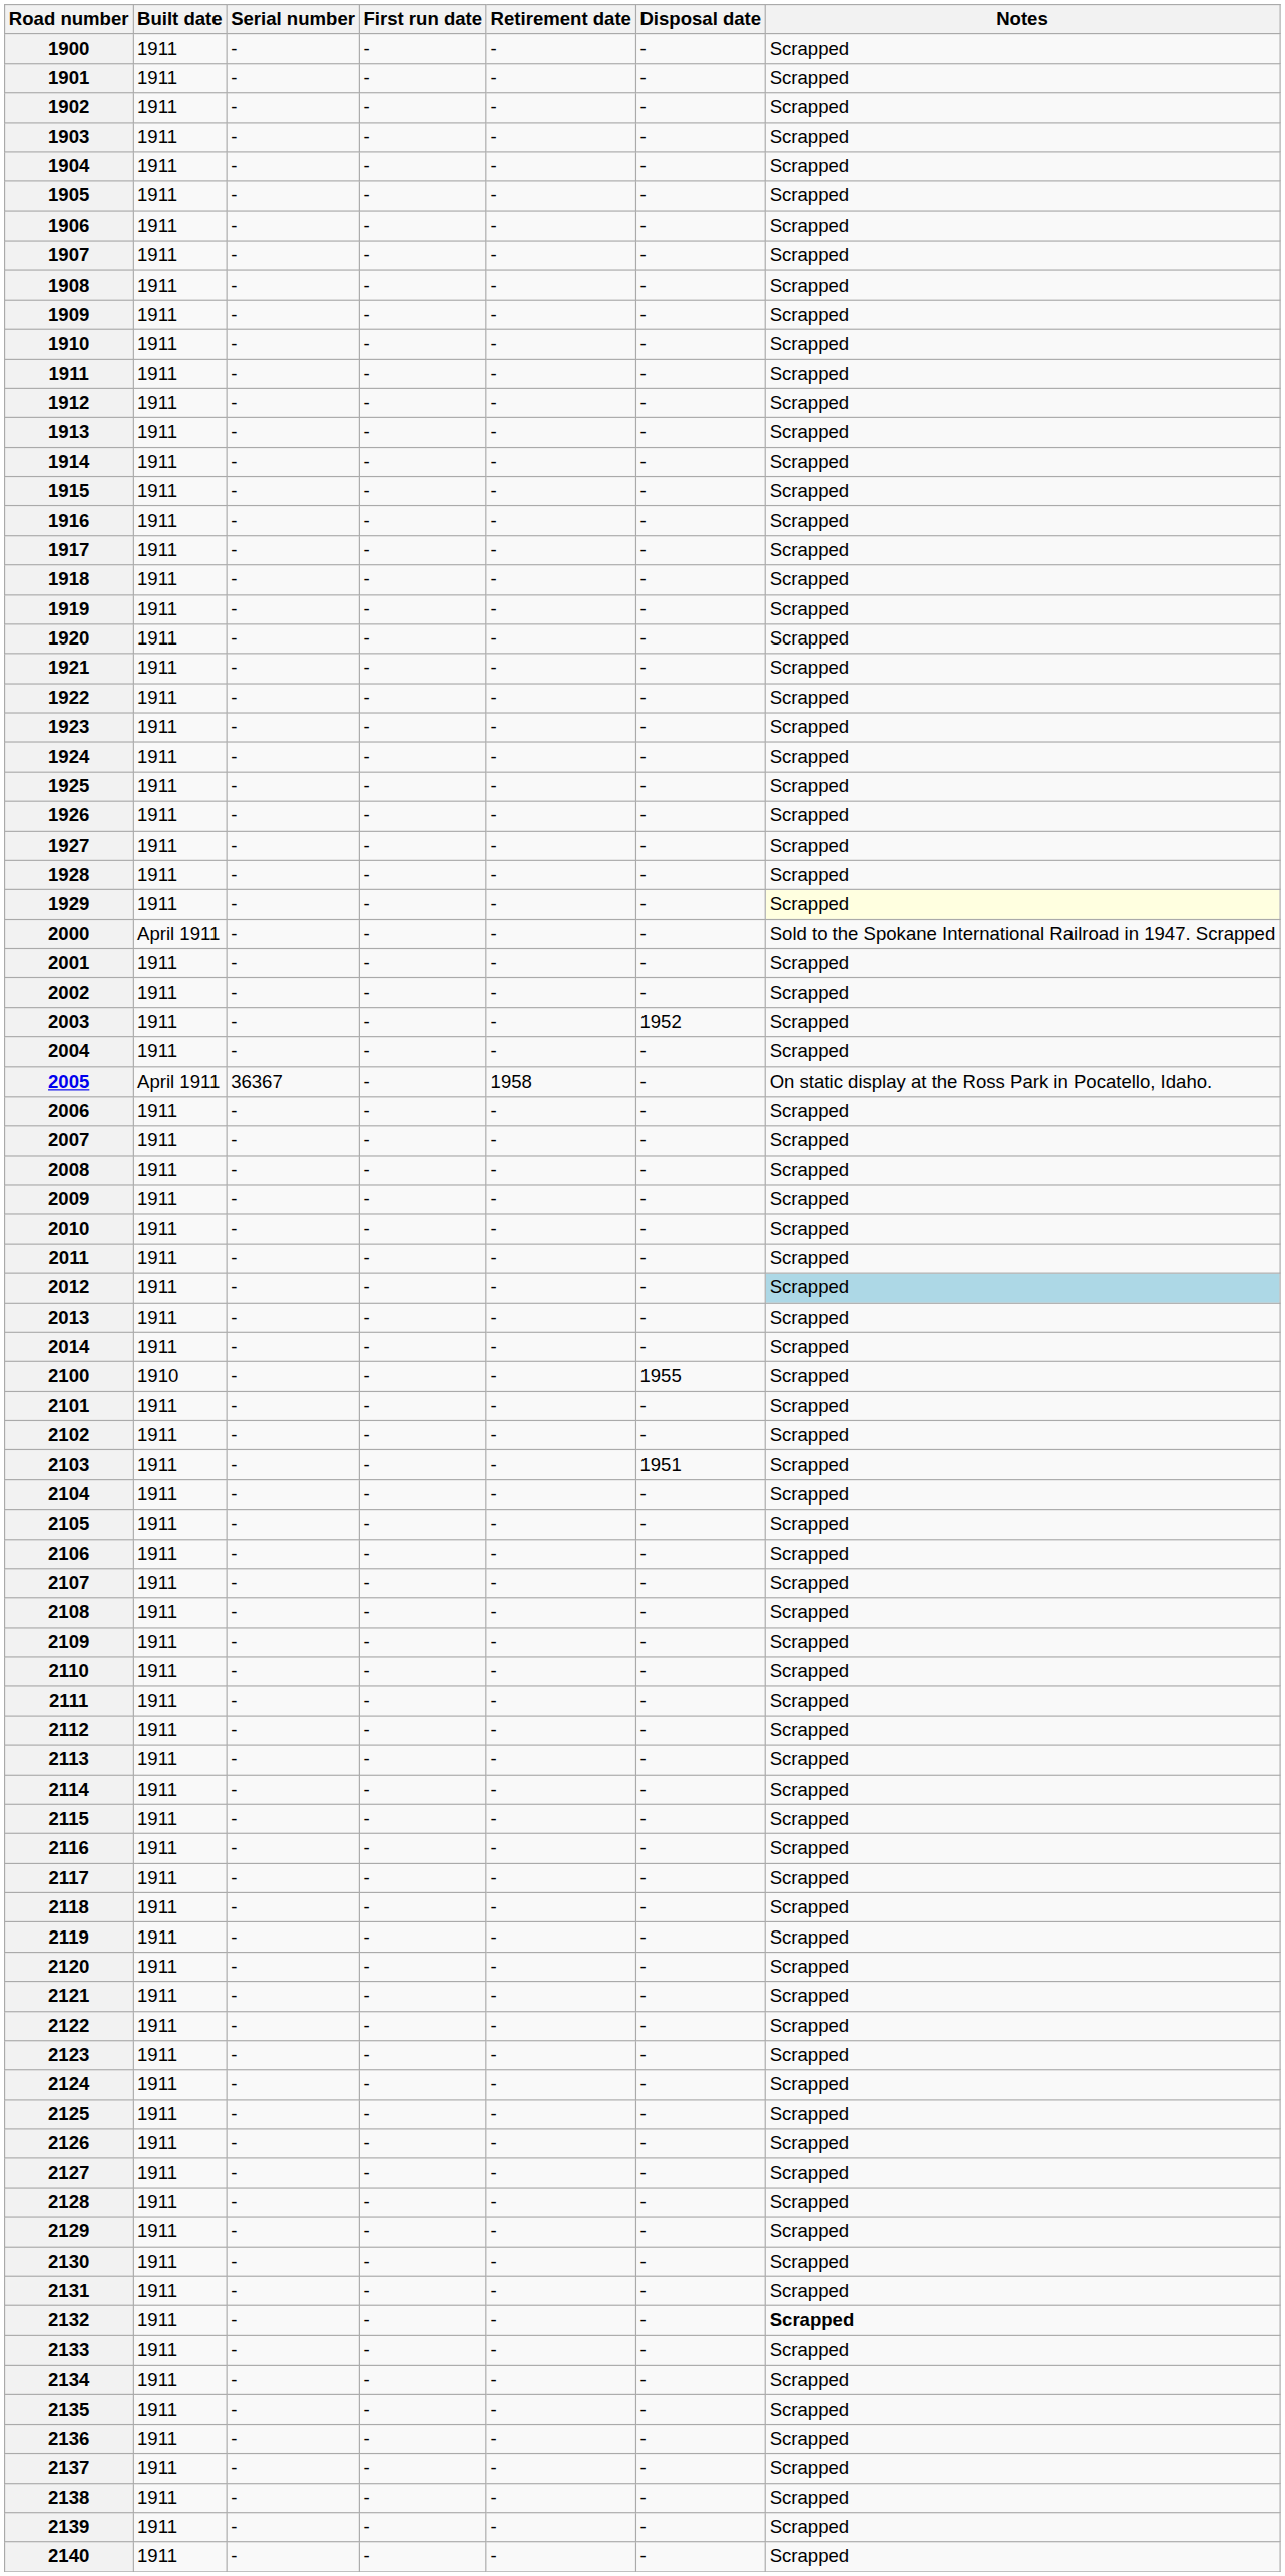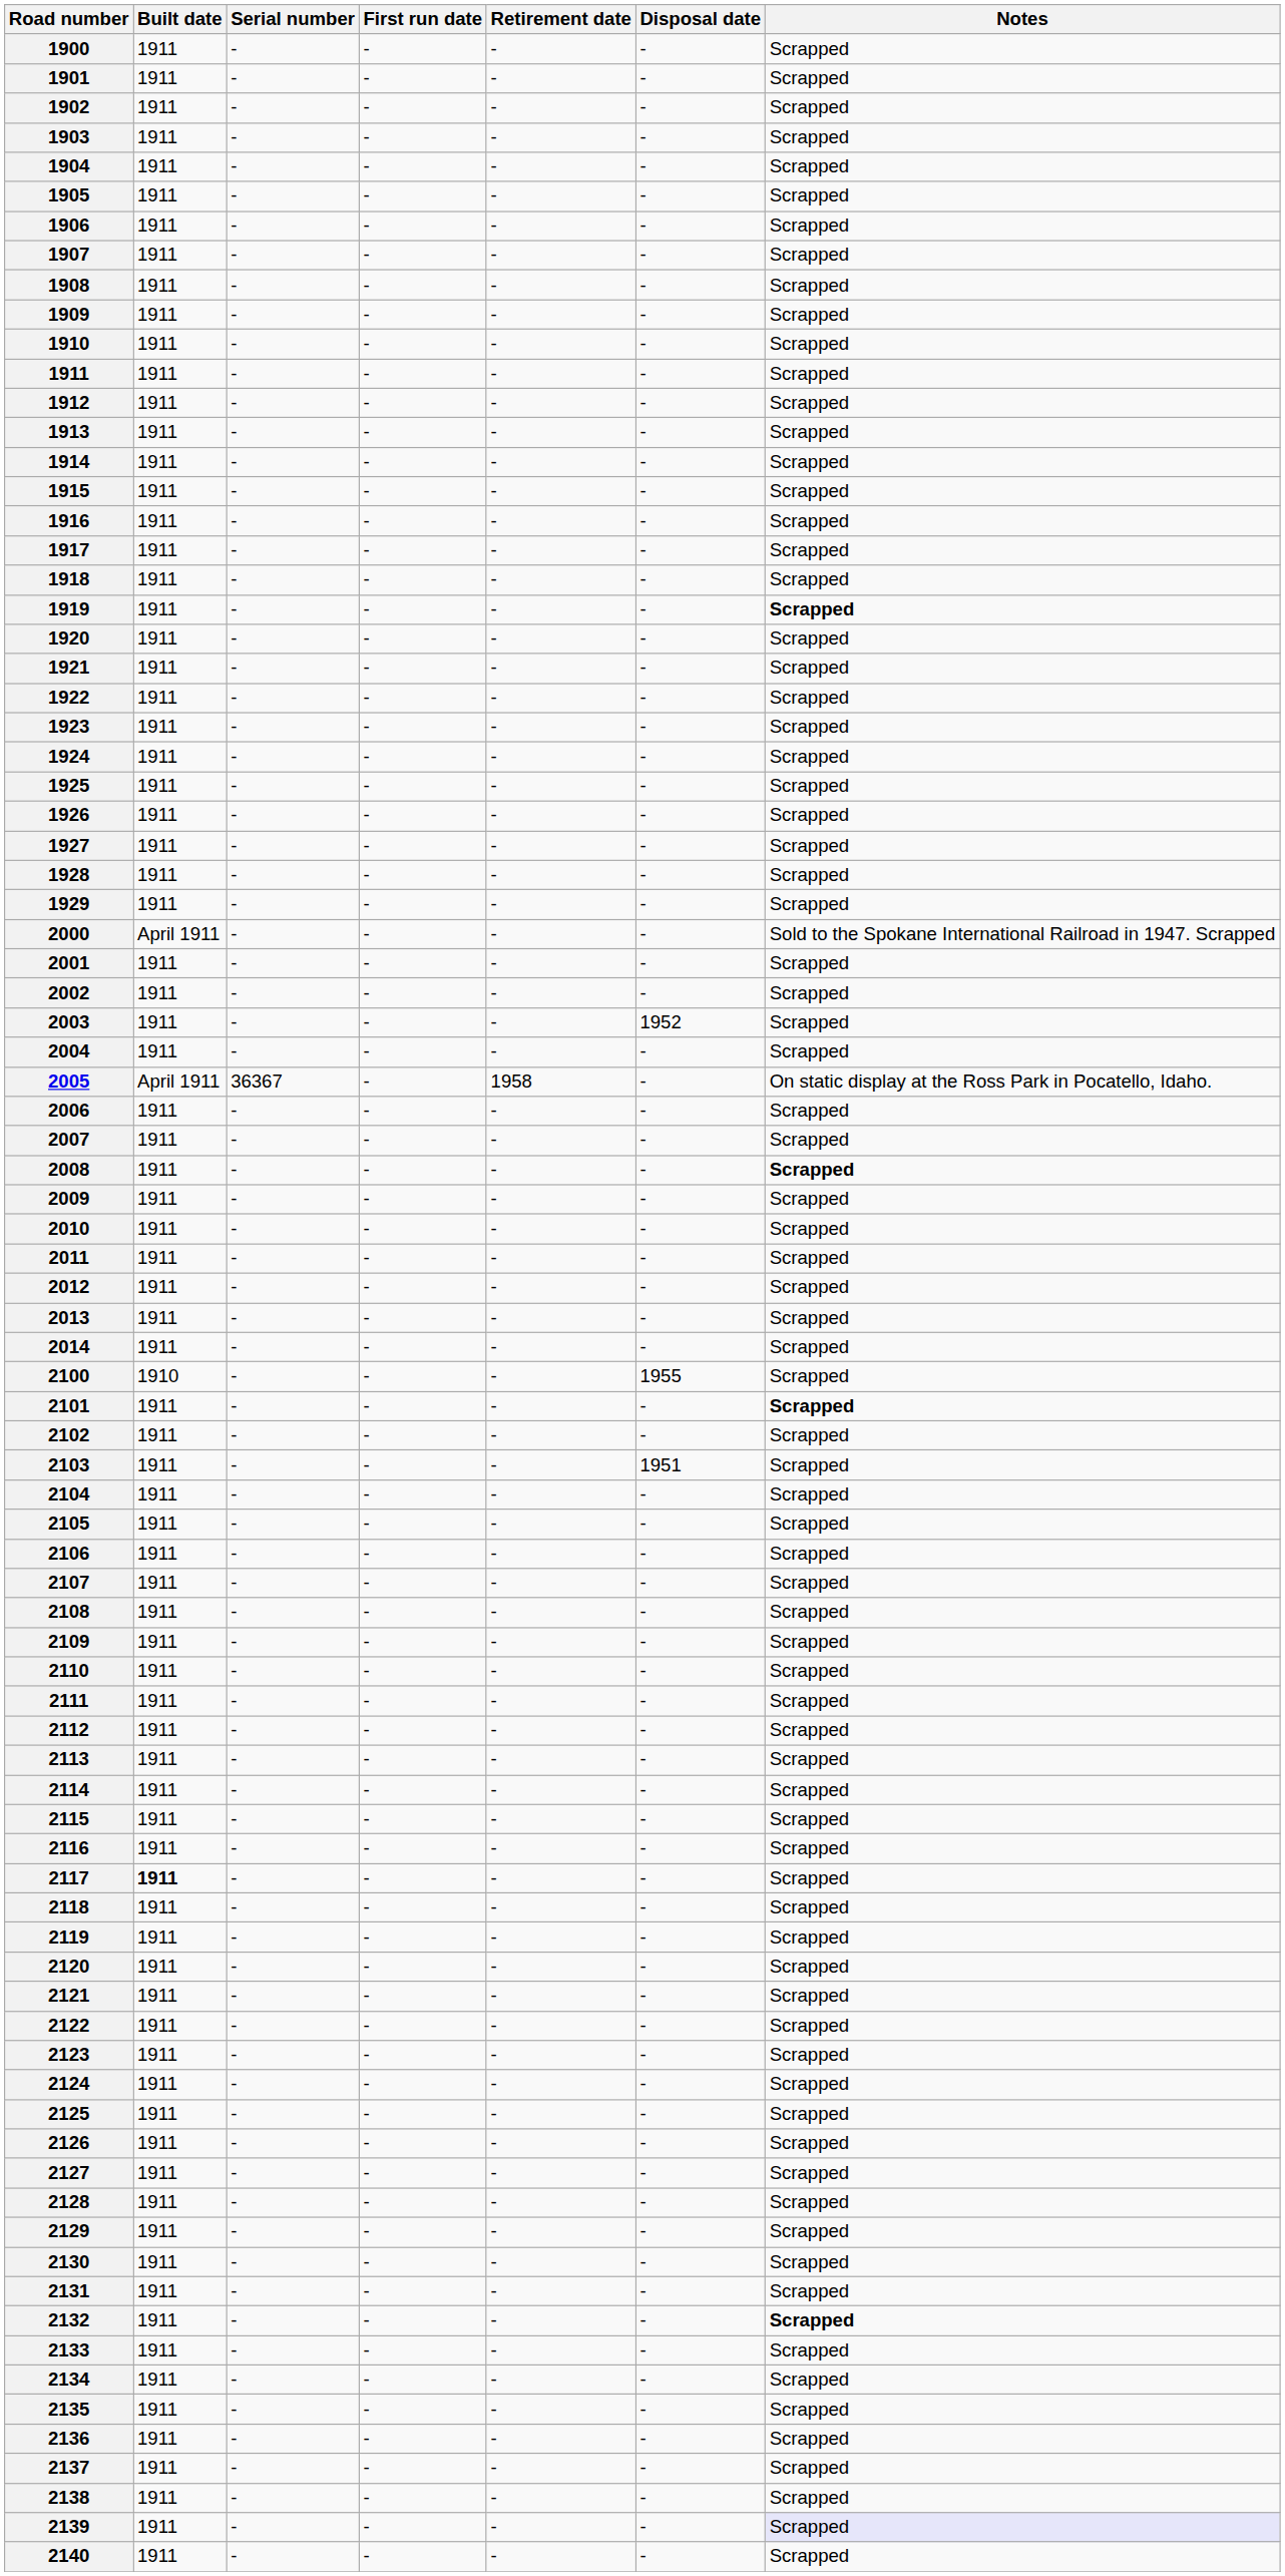1919 | Notes: normal -> bold
1929 | Notes: lightyellow background -> no background
2008 | Notes: normal -> bold
2012 | Notes: lightblue background -> no background
2101 | Notes: normal -> bold
2117 | Built date: normal -> bold
2139 | Notes: no background -> lavender background
